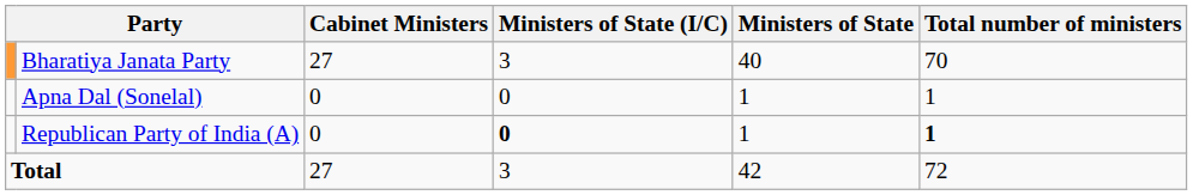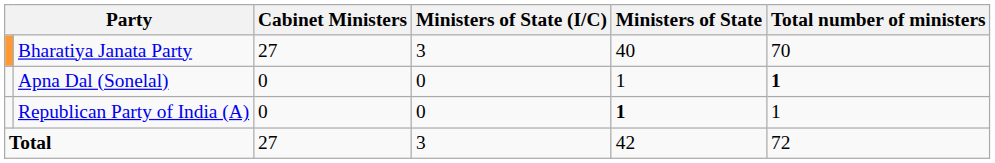Apna Dal (Sonelal) | Total number of ministers: normal -> bold
Republican Party of India (A) | Ministers of State (I/C): bold -> normal
Republican Party of India (A) | Ministers of State: normal -> bold
Republican Party of India (A) | Total number of ministers: bold -> normal
